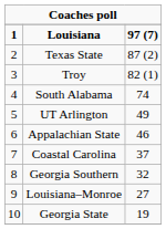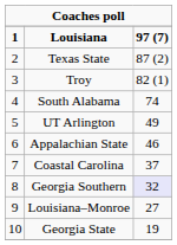Georgia Southern | column 3: no background -> lavender background
